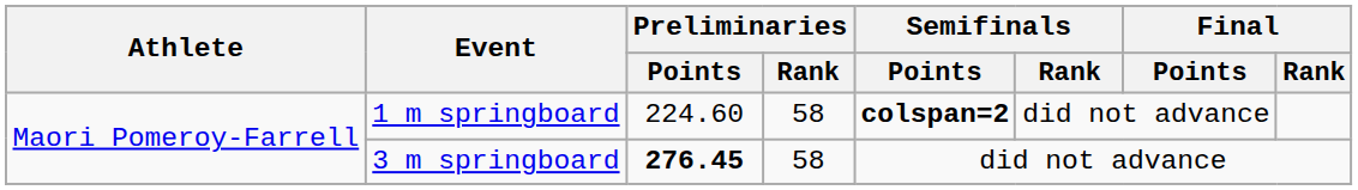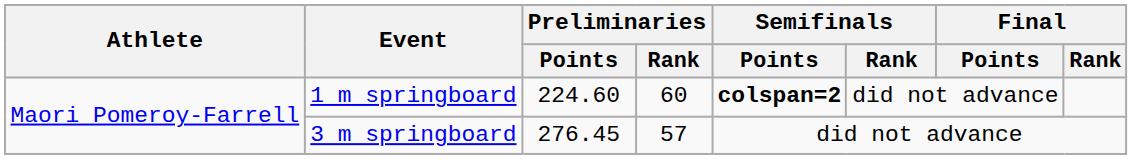1 m springboard | Preliminaries / Rank: 58 -> 60
3 m springboard | Preliminaries / Points: bold -> normal
3 m springboard | Preliminaries / Rank: 58 -> 57
